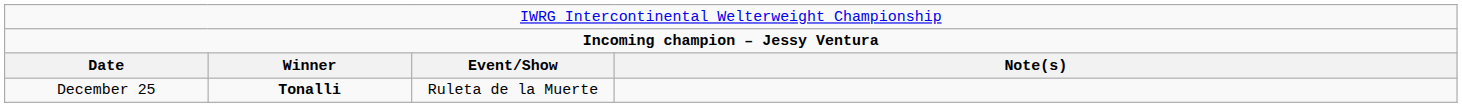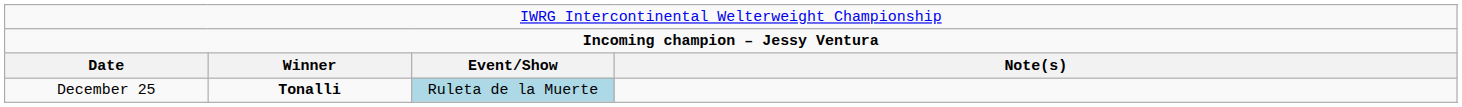December 25 | column 3: no background -> lightblue background
